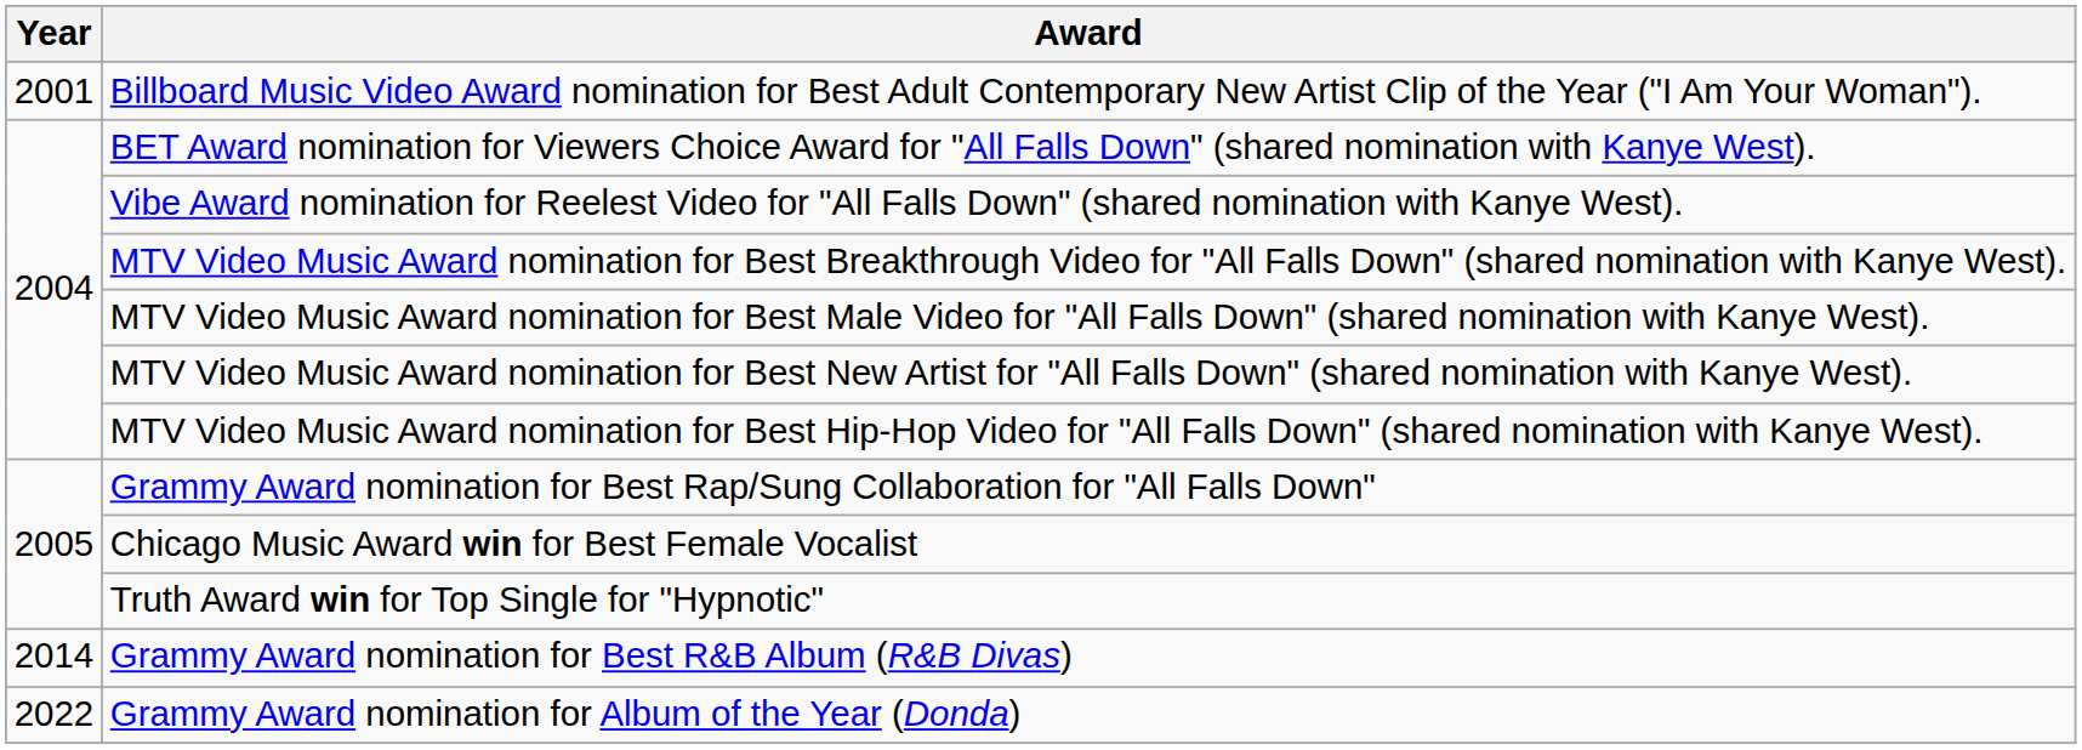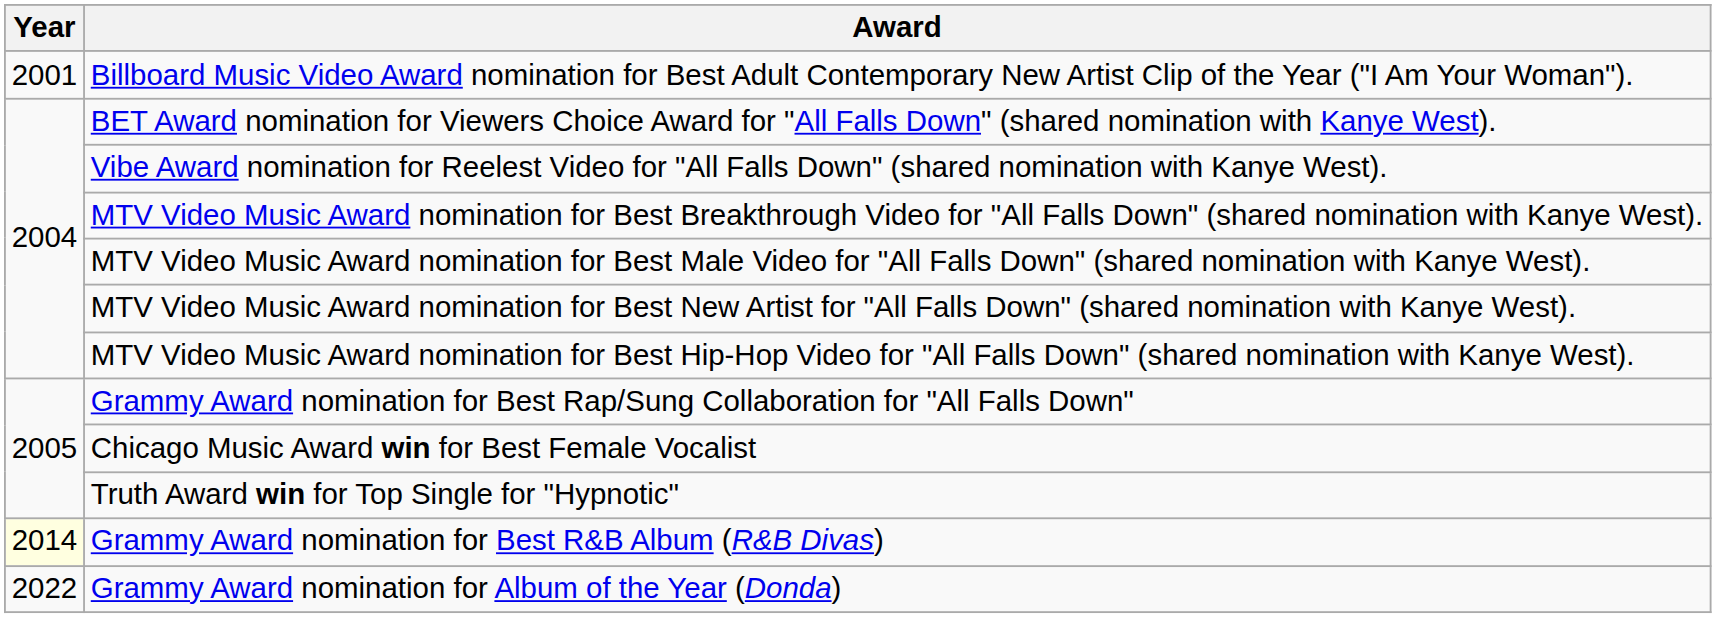Grammy Award nomination for Best R&B Album (R&B Divas) | Year: no background -> lightyellow background
